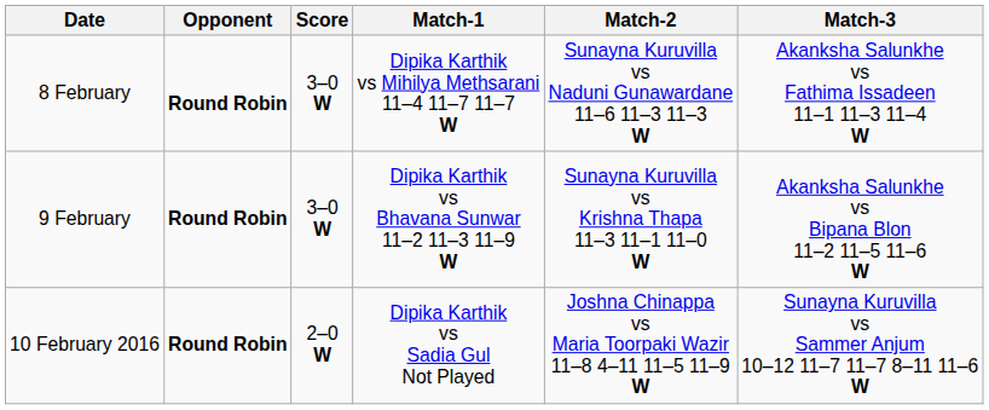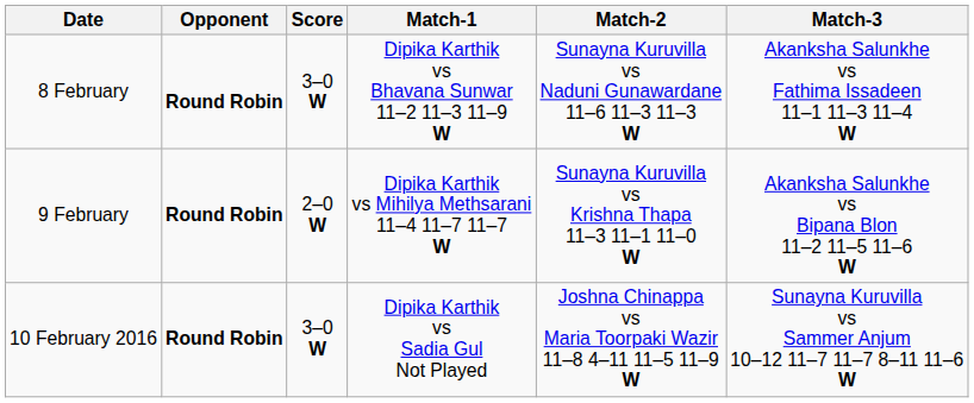8 February | Match-1: Dipika Karthik vs Mihilya Methsarani 11–4 11–7 11–7 W -> Dipika Karthik vs Bhavana Sunwar 11–2 11–3 11–9 W
9 February | Score: 3–0 W -> 2–0 W
9 February | Match-1: Dipika Karthik vs Bhavana Sunwar 11–2 11–3 11–9 W -> Dipika Karthik vs Mihilya Methsarani 11–4 11–7 11–7 W
10 February 2016 | Score: 2–0 W -> 3–0 W
